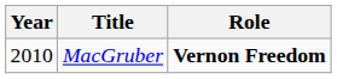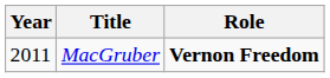MacGruber | Year: 2010 -> 2011
